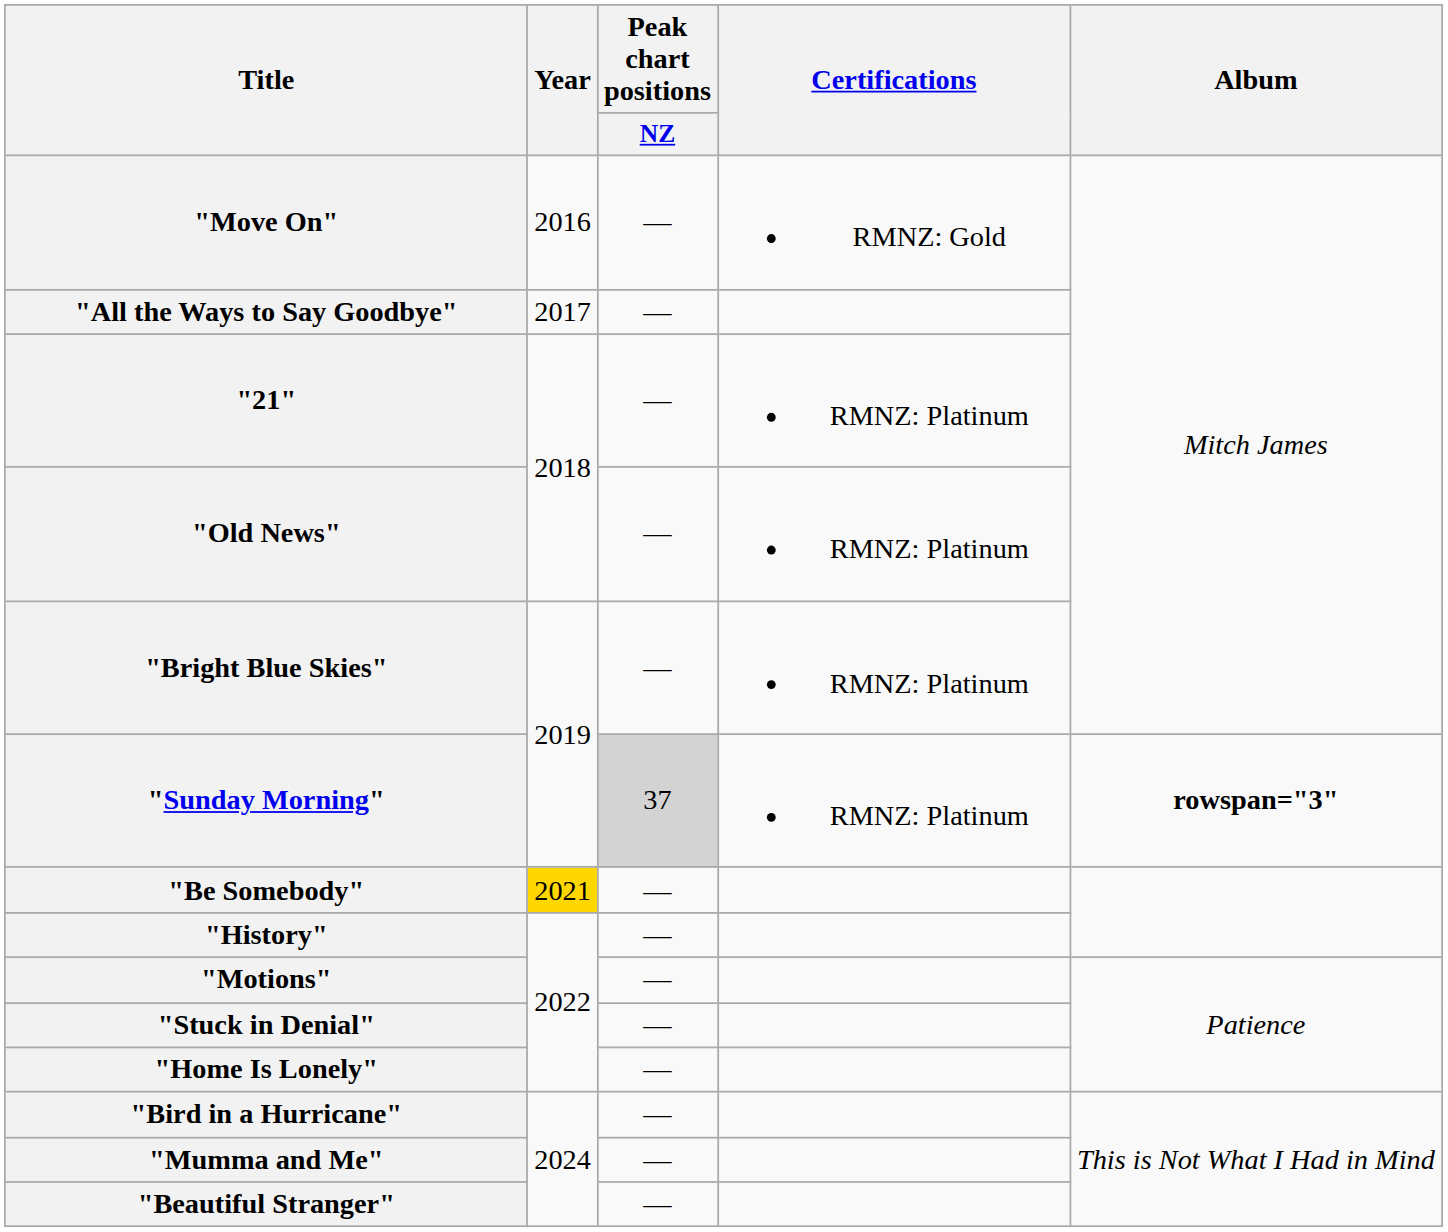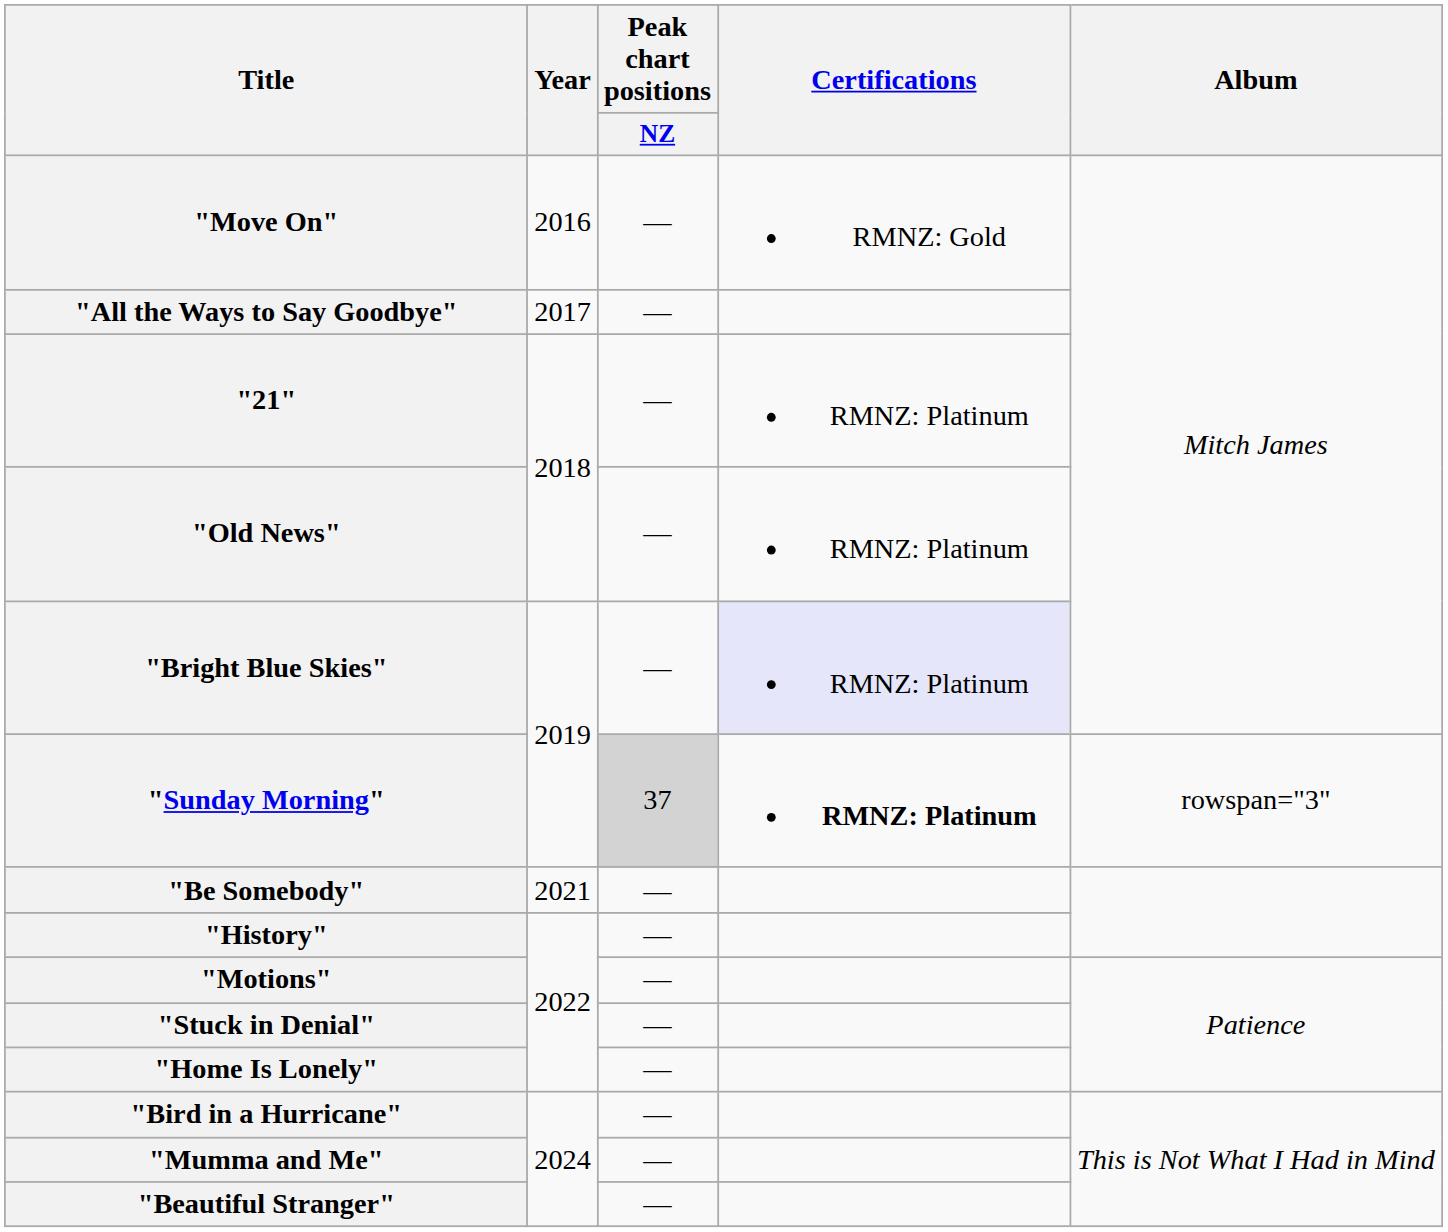"Bright Blue Skies" | Certifications: no background -> lavender background
"Sunday Morning" | Certifications: normal -> bold
"Sunday Morning" | Album: bold -> normal
"Be Somebody" | Year: gold background -> no background
